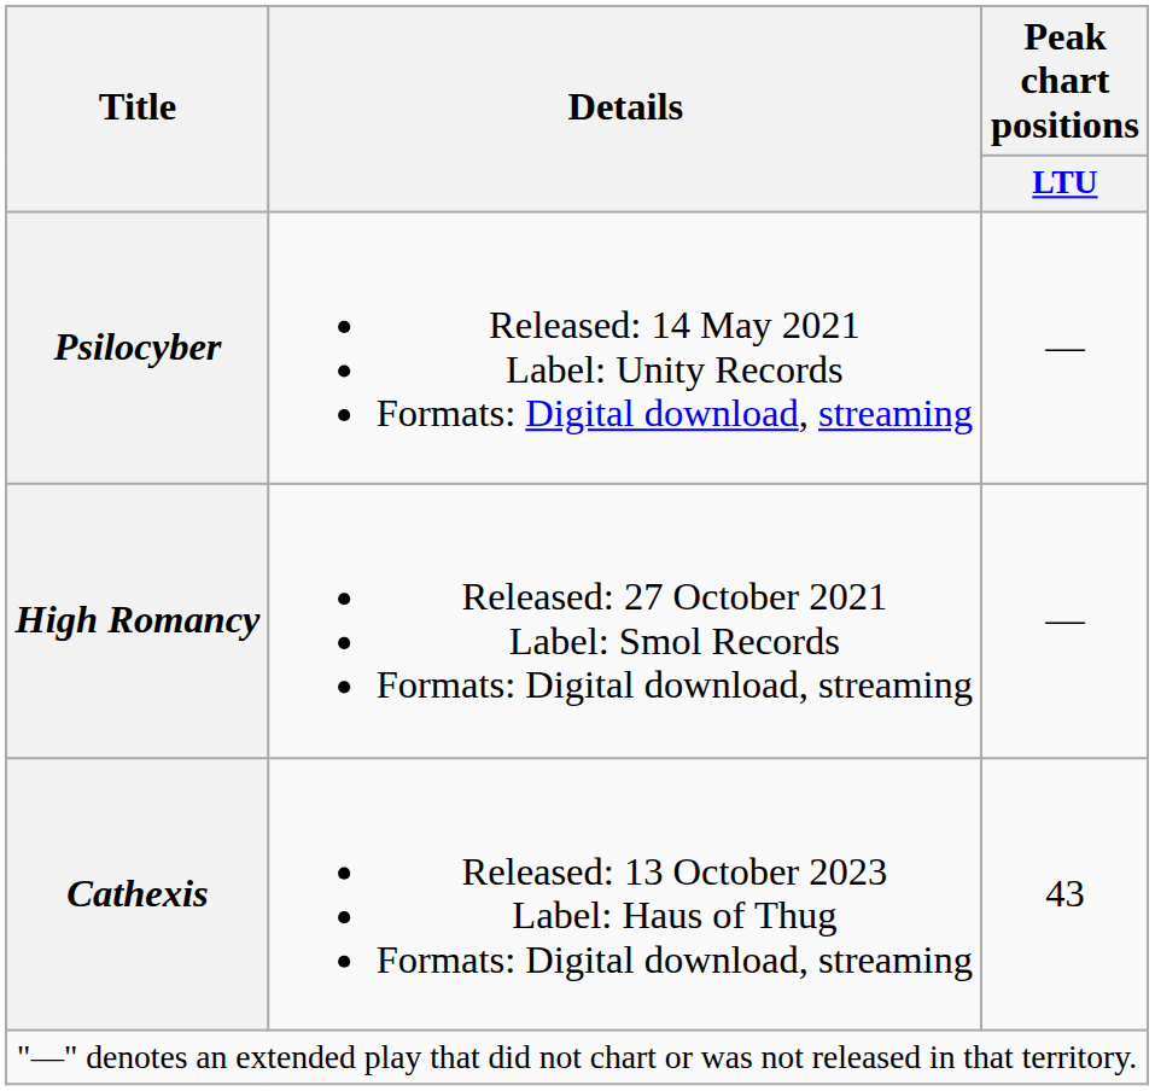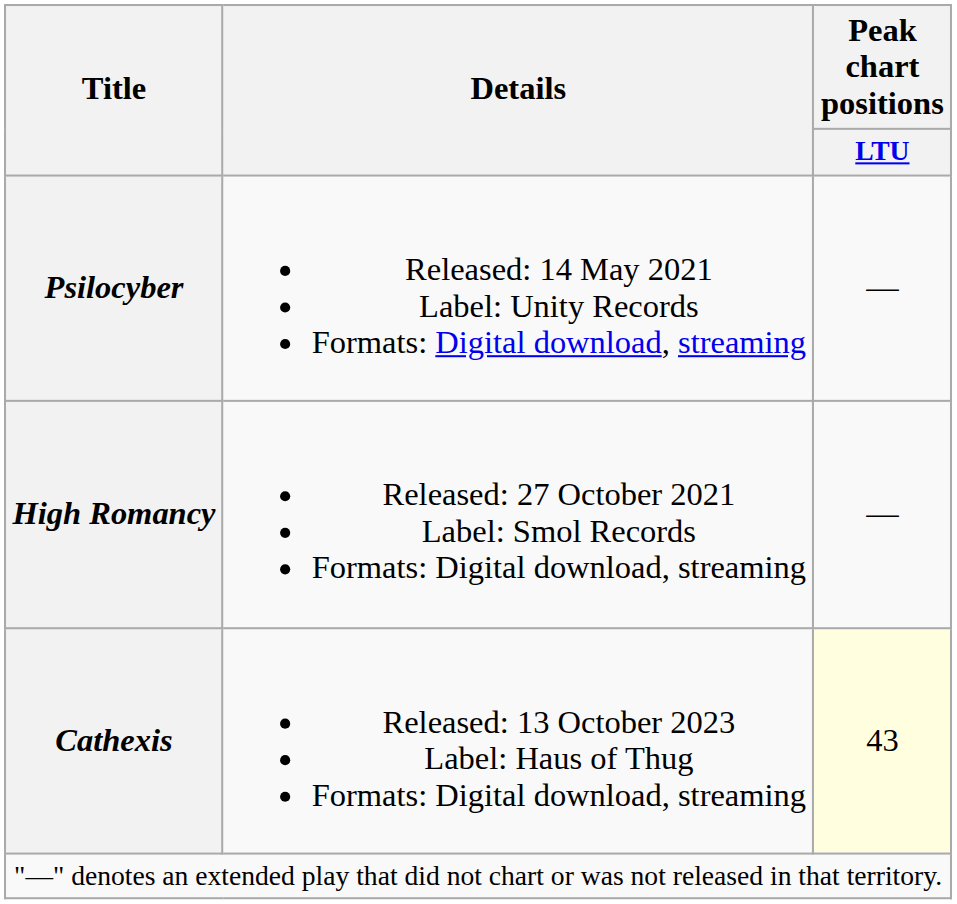Cathexis | Peak chart positions / LTU: no background -> lightyellow background
